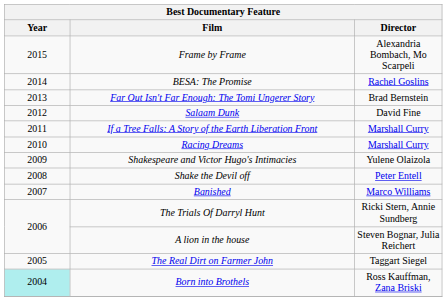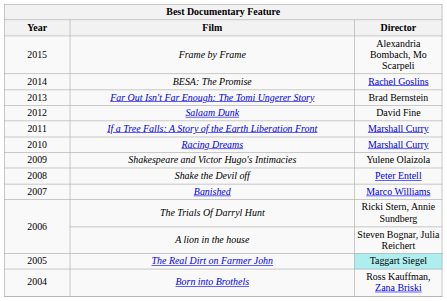The Real Dirt on Farmer John | Director: no background -> paleturquoise background
Born into Brothels | Year: paleturquoise background -> no background
